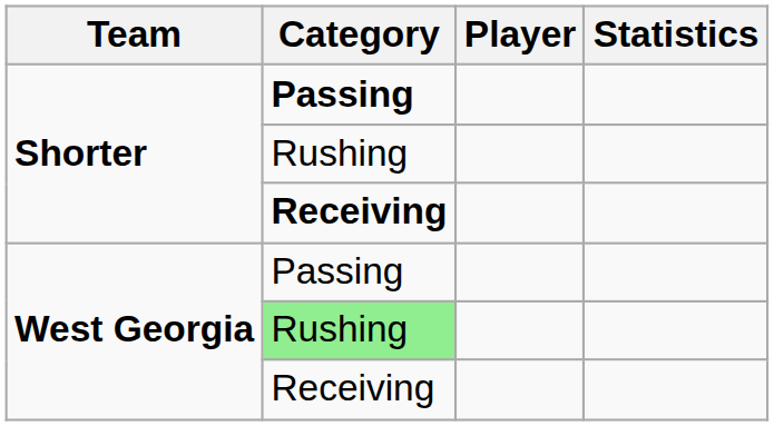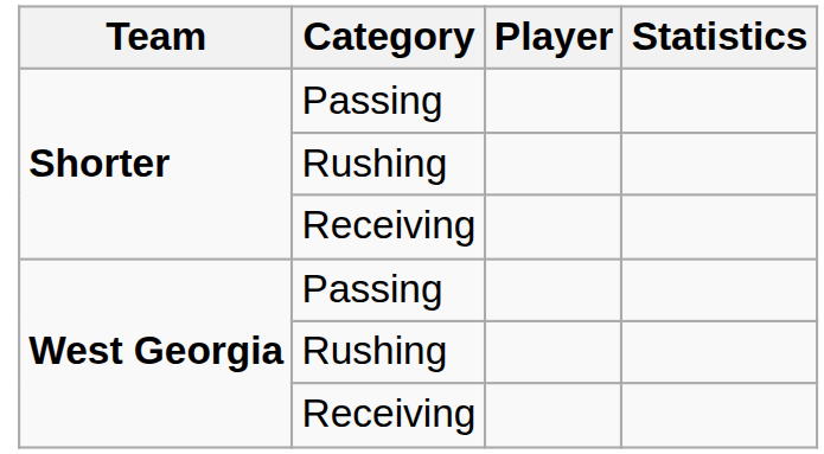Shorter / Passing | Category: bold -> normal
Shorter / Receiving | Category: bold -> normal
West Georgia / Rushing | Category: lightgreen background -> no background
